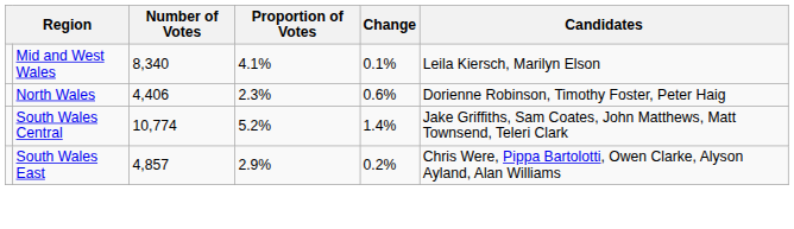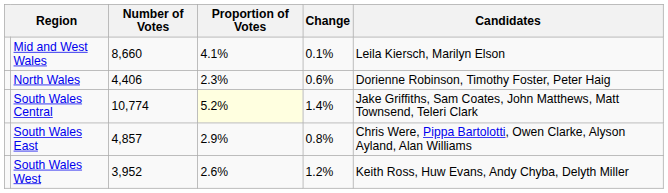Mid and West Wales | Number of Votes: 8,340 -> 8,660
South Wales Central | Proportion of Votes: no background -> lightyellow background
South Wales East | Change: 0.2% -> 0.8%
+ row: South Wales West | 3,952 | 2.6% | 1.2% | Keith Ross, Huw Evans, Andy Chyba, Delyth Miller
